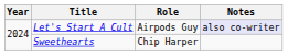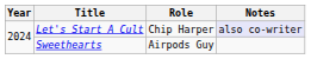Let's Start A Cult | Role: Airpods Guy -> Chip Harper
Sweethearts | Role: Chip Harper -> Airpods Guy
